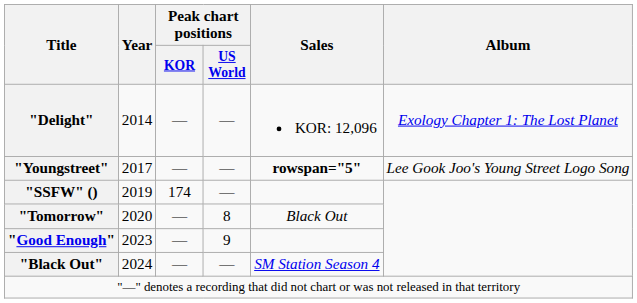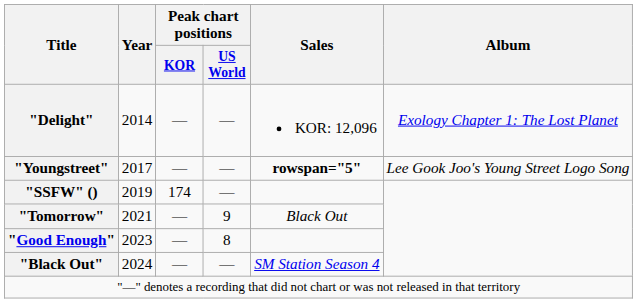"Tomorrow" | Year: 2020 -> 2021
"Tomorrow" | Peak chart positions / US World: 8 -> 9
"Good Enough" | Peak chart positions / US World: 9 -> 8
